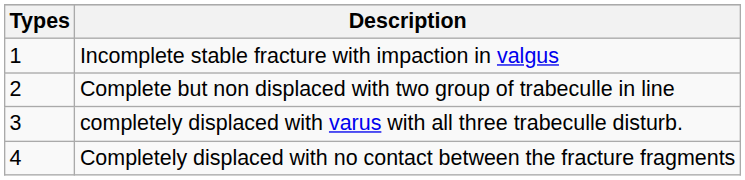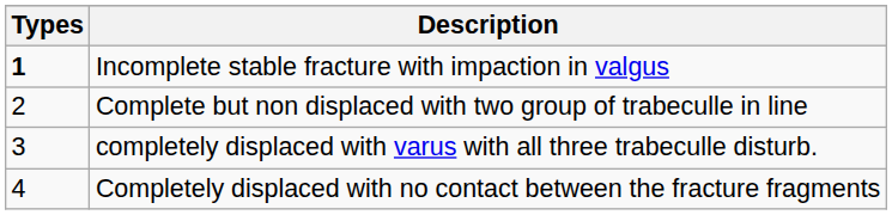Incomplete stable fracture with impaction in valgus | Types: normal -> bold
